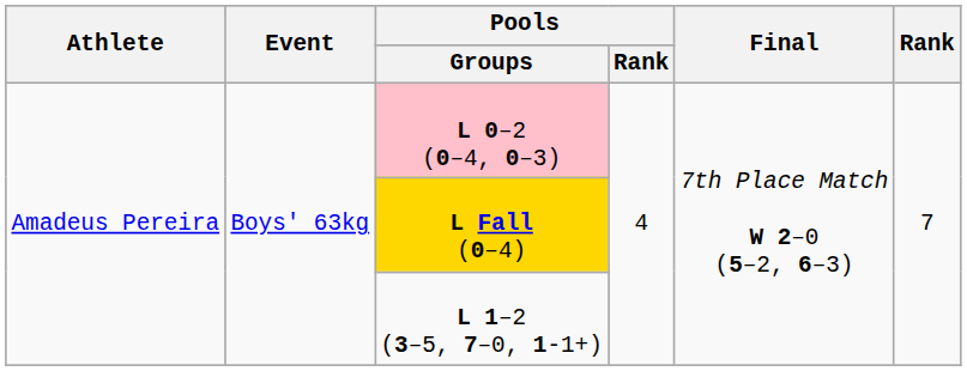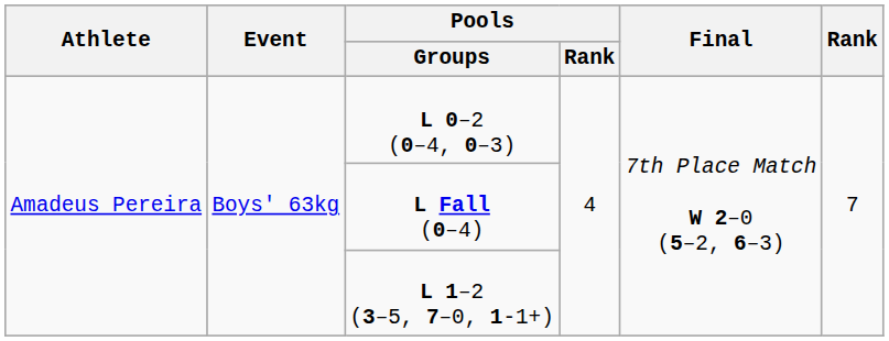L 0–2 (0–4, 0–3) | Pools / Groups: pink background -> no background
L Fall (0–4) | Pools / Groups: gold background -> no background
